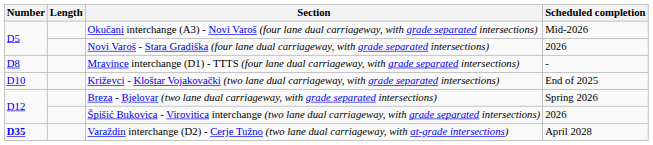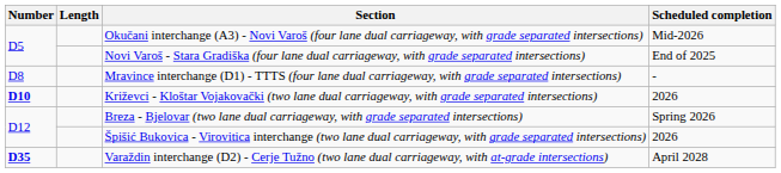row 3 | Scheduled completion: 2026 -> End of 2025
row 5 | Number: normal -> bold
row 5 | Scheduled completion: End of 2025 -> 2026
